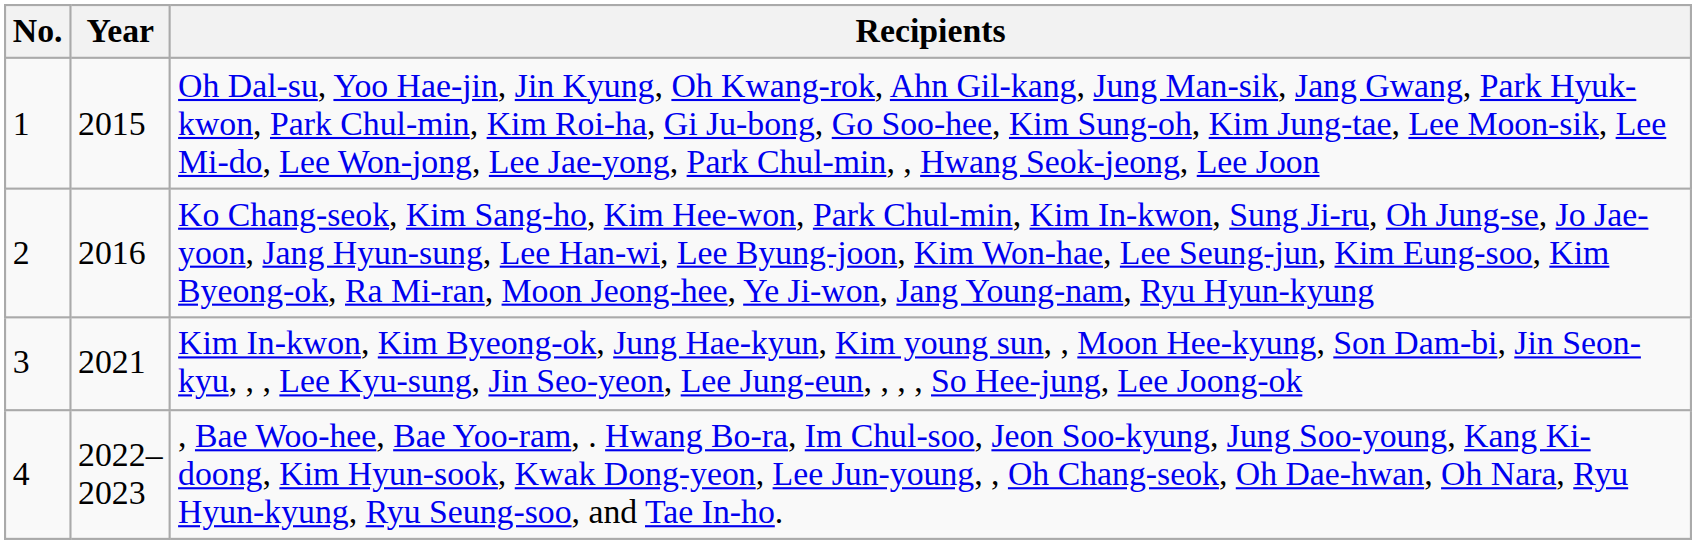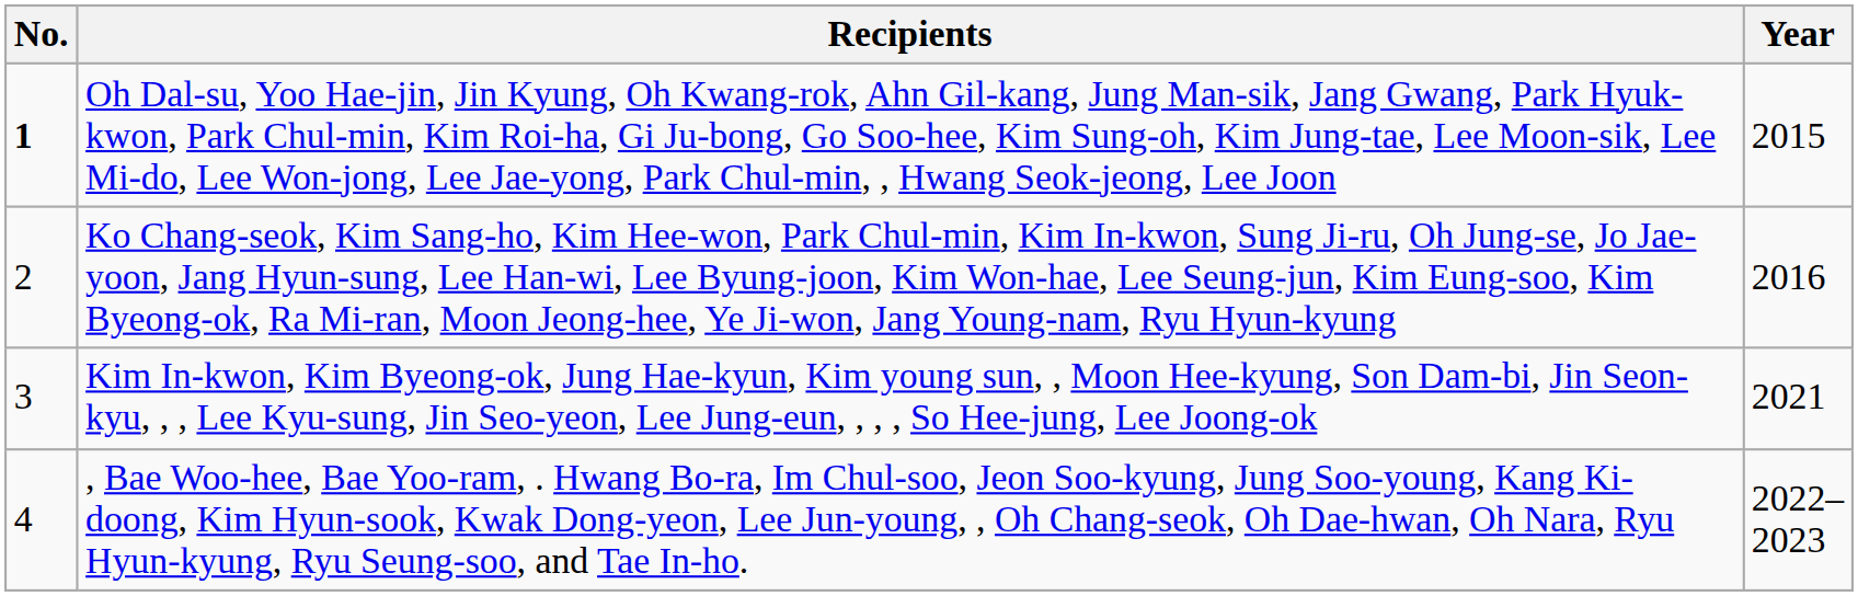columns swapped: Year <-> Recipients
row 2 | No.: normal -> bold
